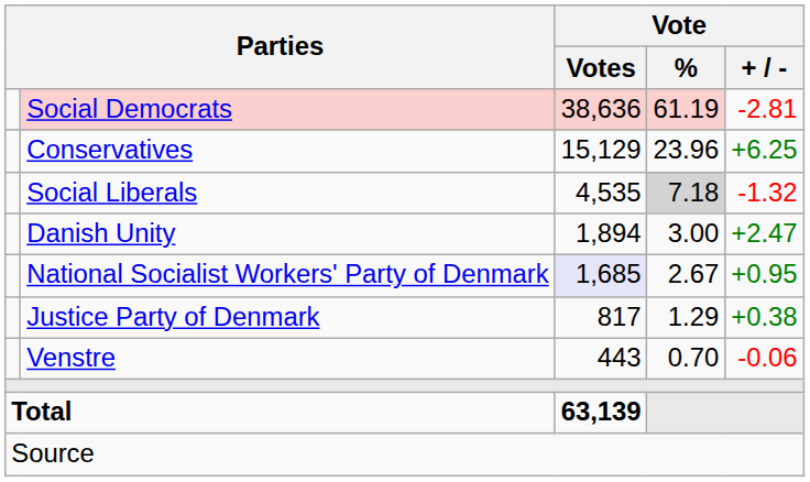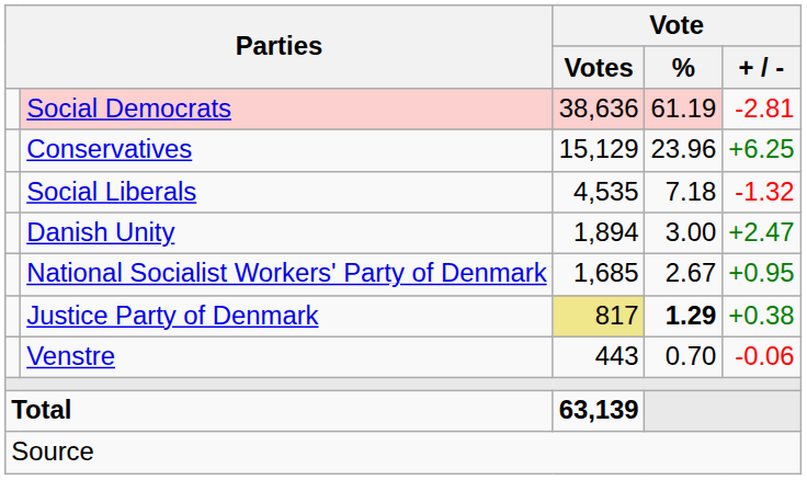Social Liberals | Vote / %: lightgrey background -> no background
National Socialist Workers' Party of Denmark | Vote / Votes: lavender background -> no background
Justice Party of Denmark | Vote / Votes: no background -> khaki background
Justice Party of Denmark | Vote / %: normal -> bold
